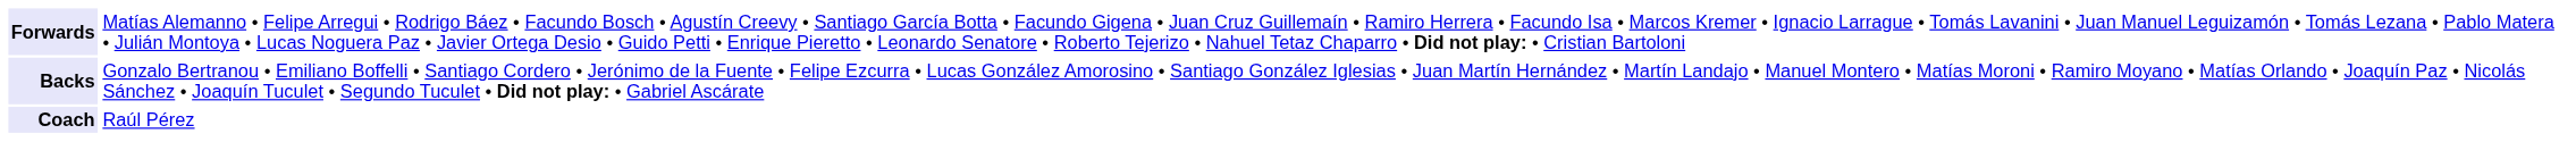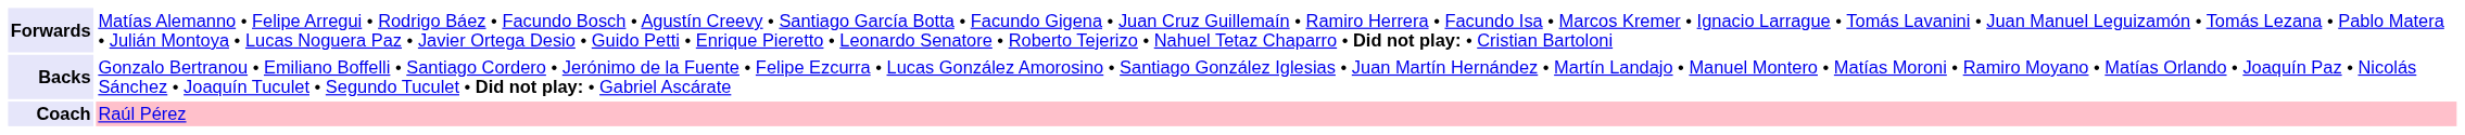Coach | column 2: no background -> pink background
